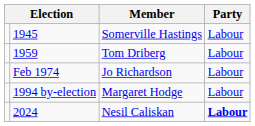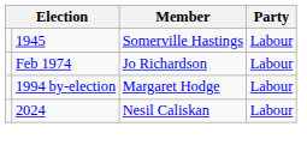- row: 1959 | Tom Driberg | Labour
Nesil Caliskan | Party: bold -> normal
